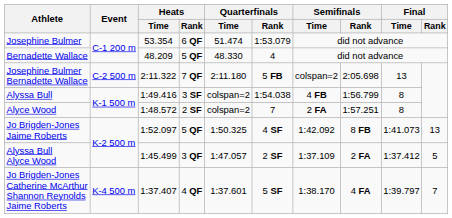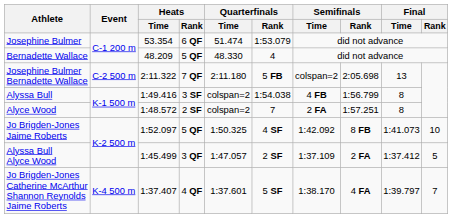Jo Brigden-Jones Jaime Roberts | Final / Rank: 13 -> 10
